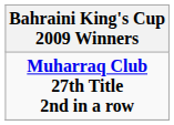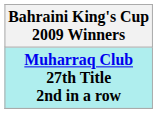row 2 | column 1: no background -> paleturquoise background
